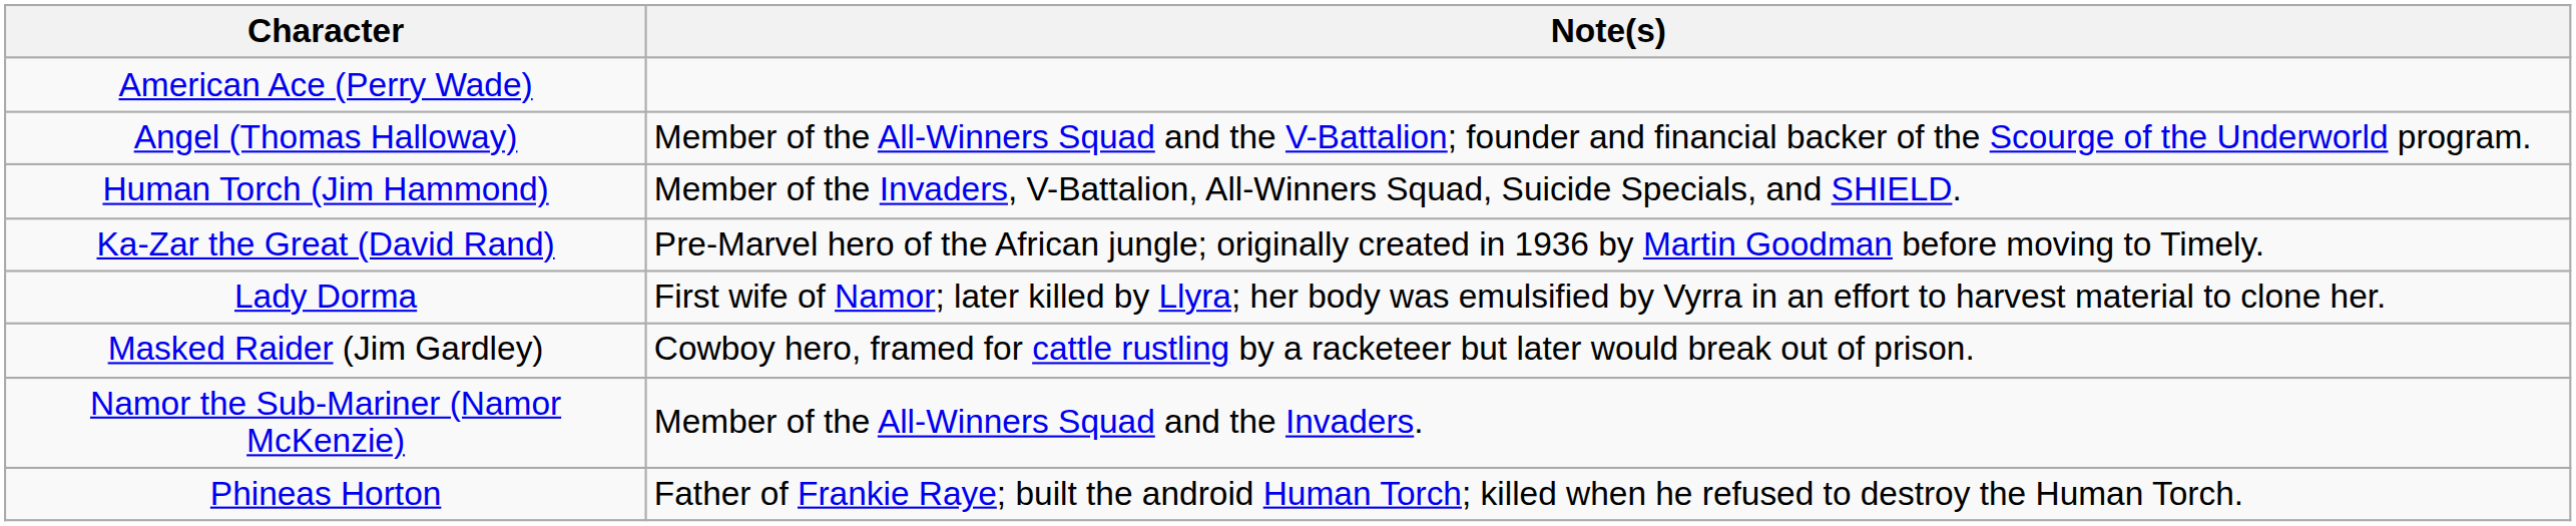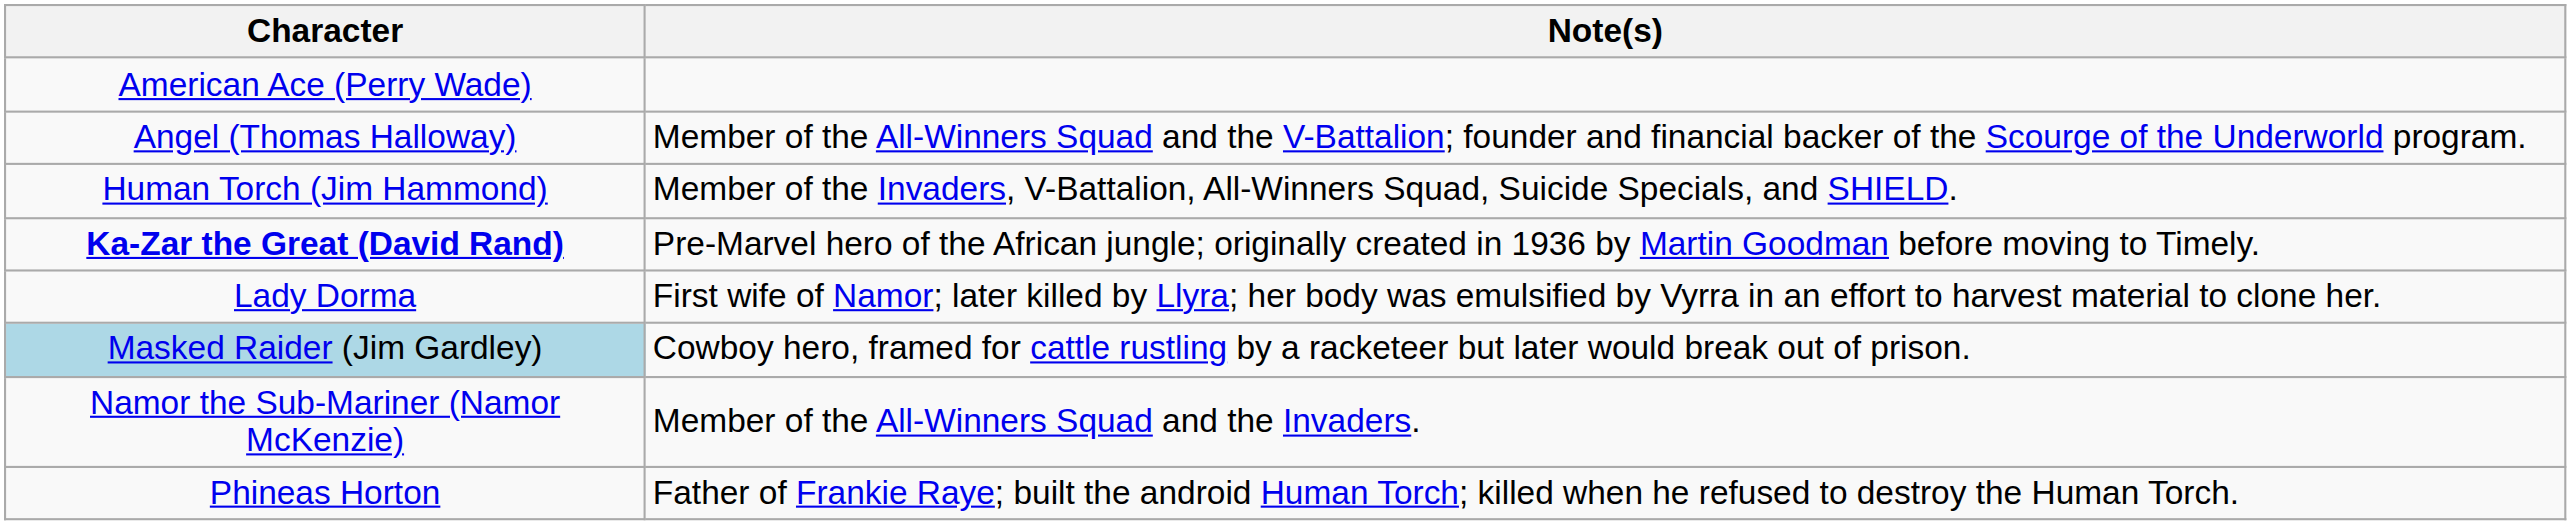Ka-Zar the Great (David Rand) | Character: normal -> bold
Masked Raider (Jim Gardley) | Character: no background -> lightblue background
